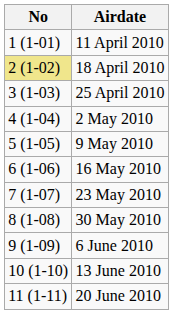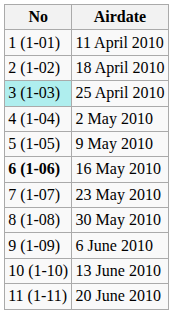18 April 2010 | No: khaki background -> no background
25 April 2010 | No: no background -> paleturquoise background
16 May 2010 | No: normal -> bold
